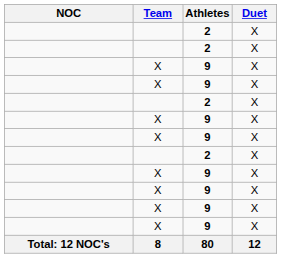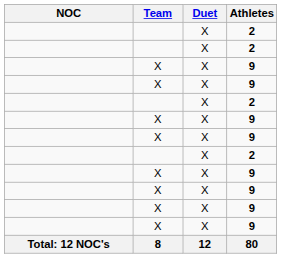columns swapped: Duet <-> Athletes
